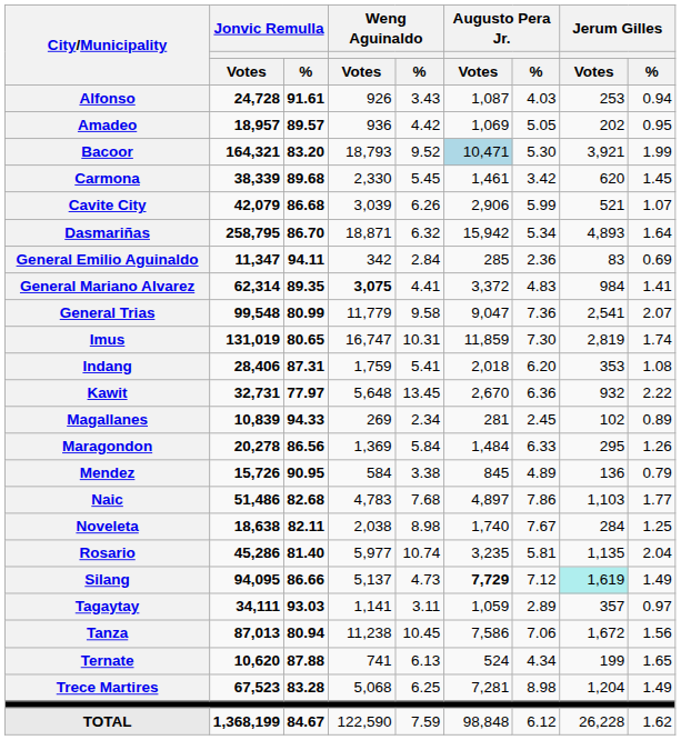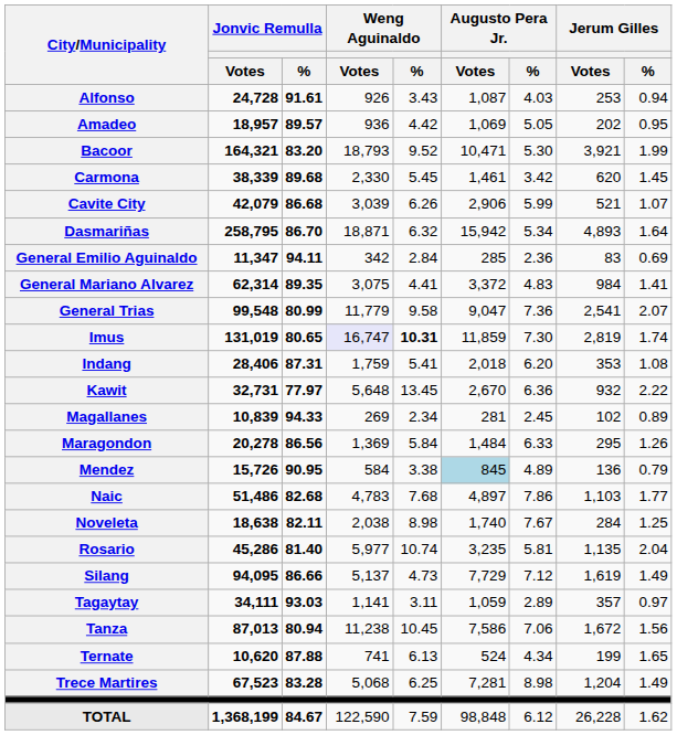Bacoor | Augusto Pera Jr. / Votes: lightblue background -> no background
General Mariano Alvarez | Weng Aguinaldo / Votes: bold -> normal
Imus | Weng Aguinaldo / Votes: no background -> lavender background
Imus | Weng Aguinaldo / %: normal -> bold
Mendez | Augusto Pera Jr. / Votes: no background -> lightblue background
Silang | Augusto Pera Jr. / Votes: bold -> normal
Silang | Jerum Gilles / Votes: paleturquoise background -> no background
